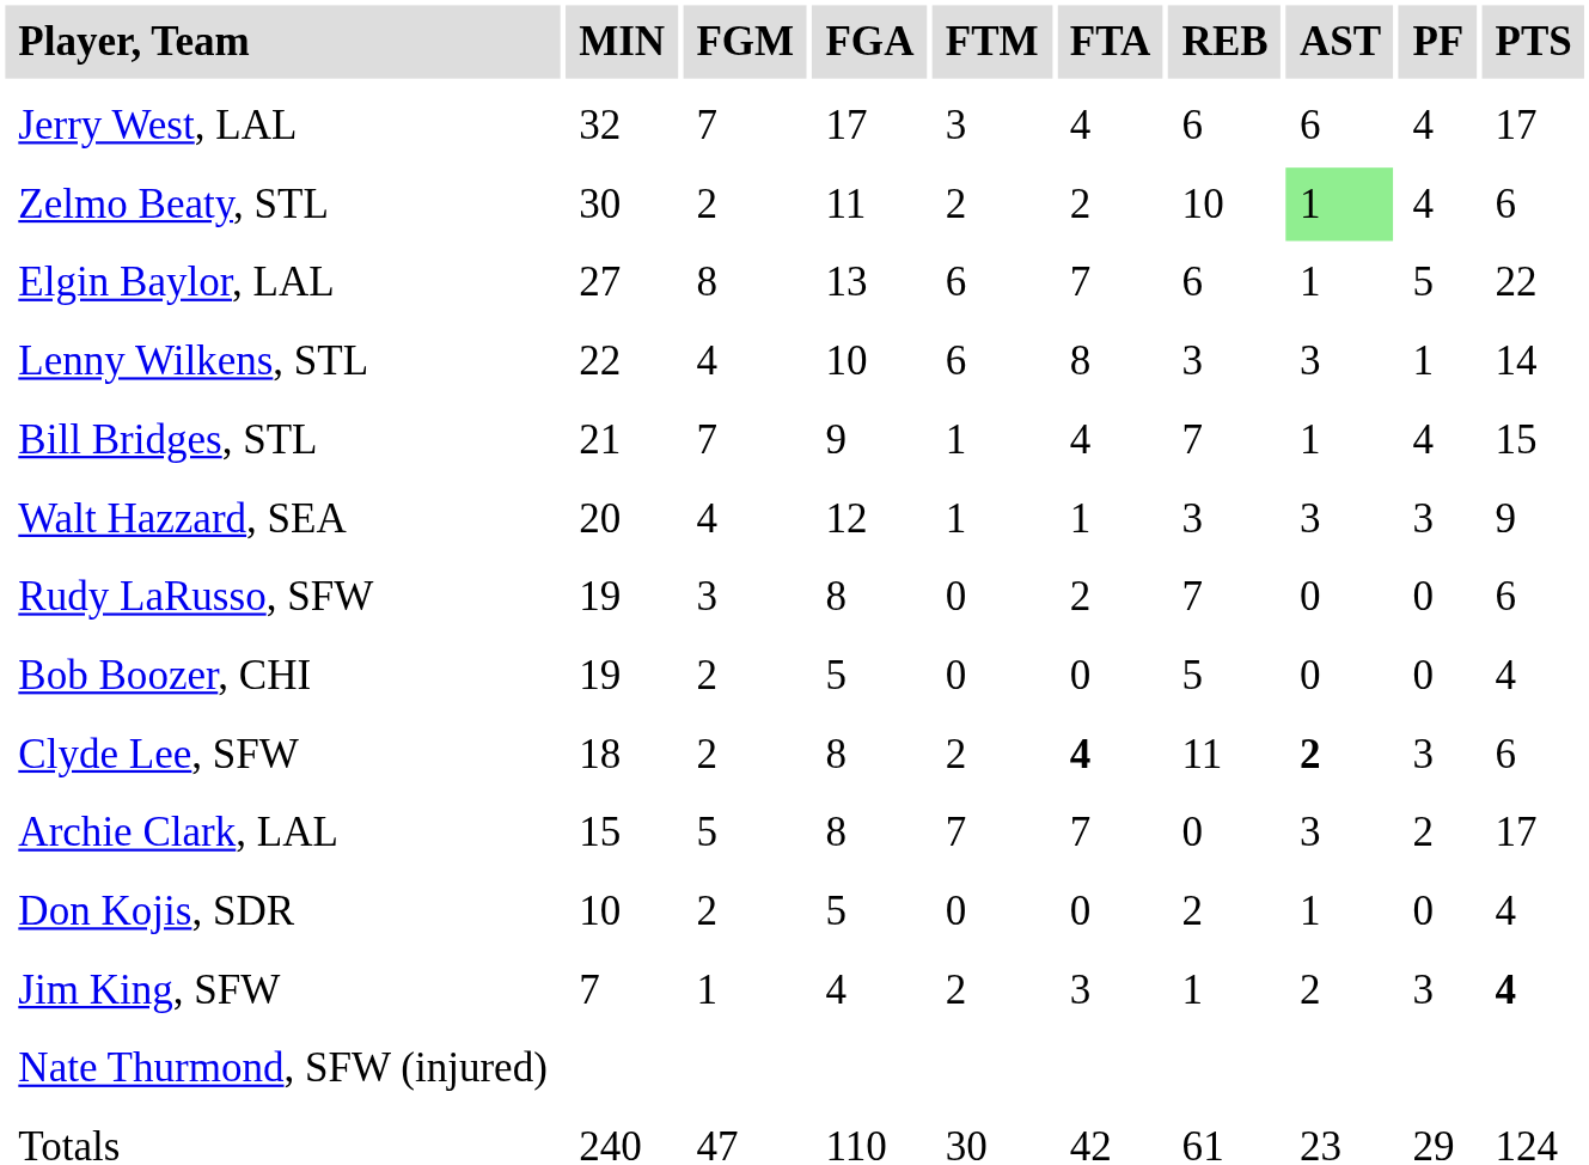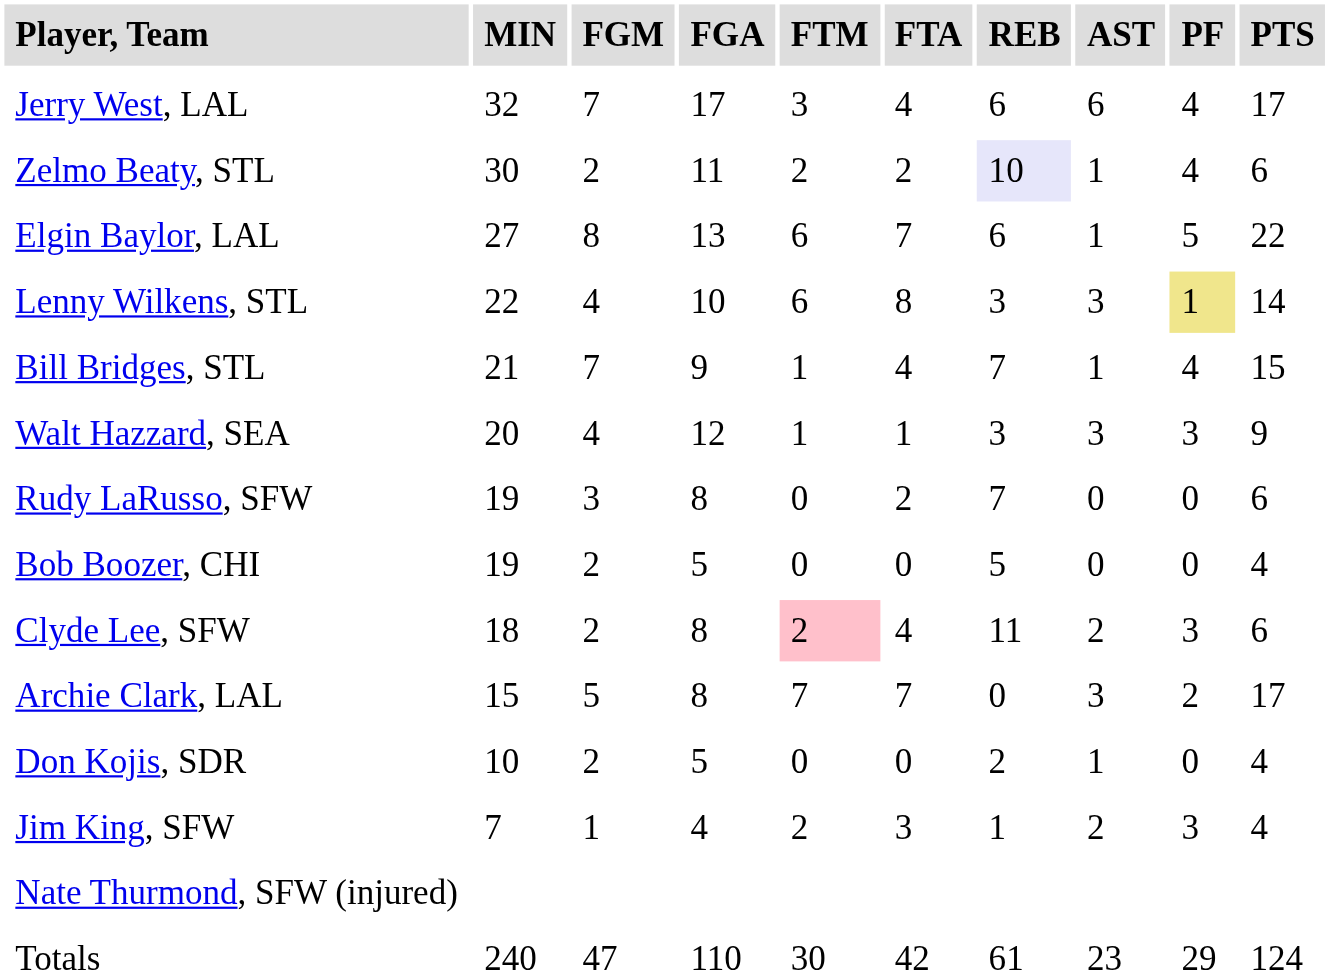Zelmo Beaty, STL | REB: no background -> lavender background
Zelmo Beaty, STL | AST: lightgreen background -> no background
Lenny Wilkens, STL | PF: no background -> khaki background
Clyde Lee, SFW | FTM: no background -> pink background
Clyde Lee, SFW | FTA: bold -> normal
Clyde Lee, SFW | AST: bold -> normal
Jim King, SFW | PTS: bold -> normal
